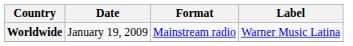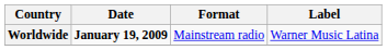Worldwide | Date: normal -> bold
